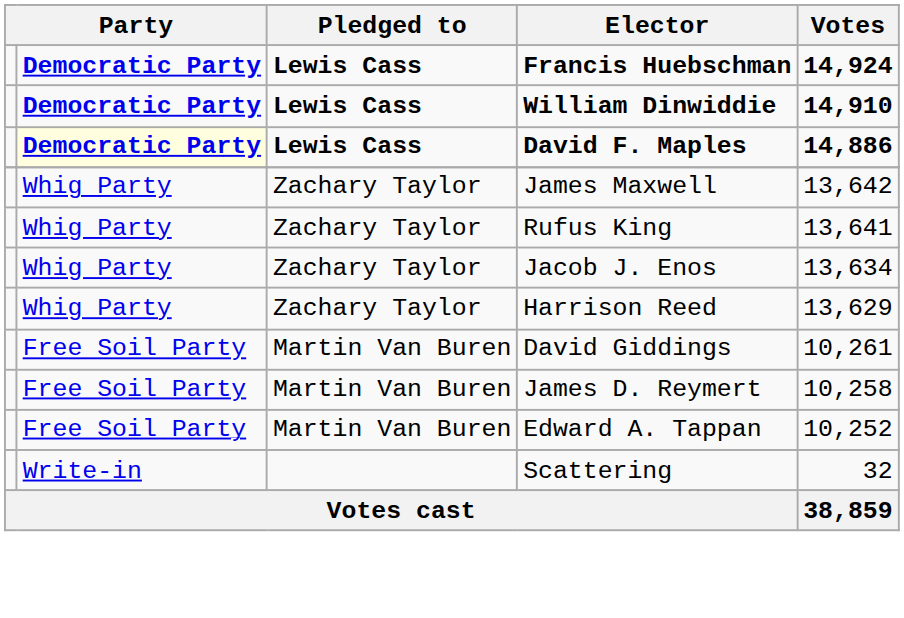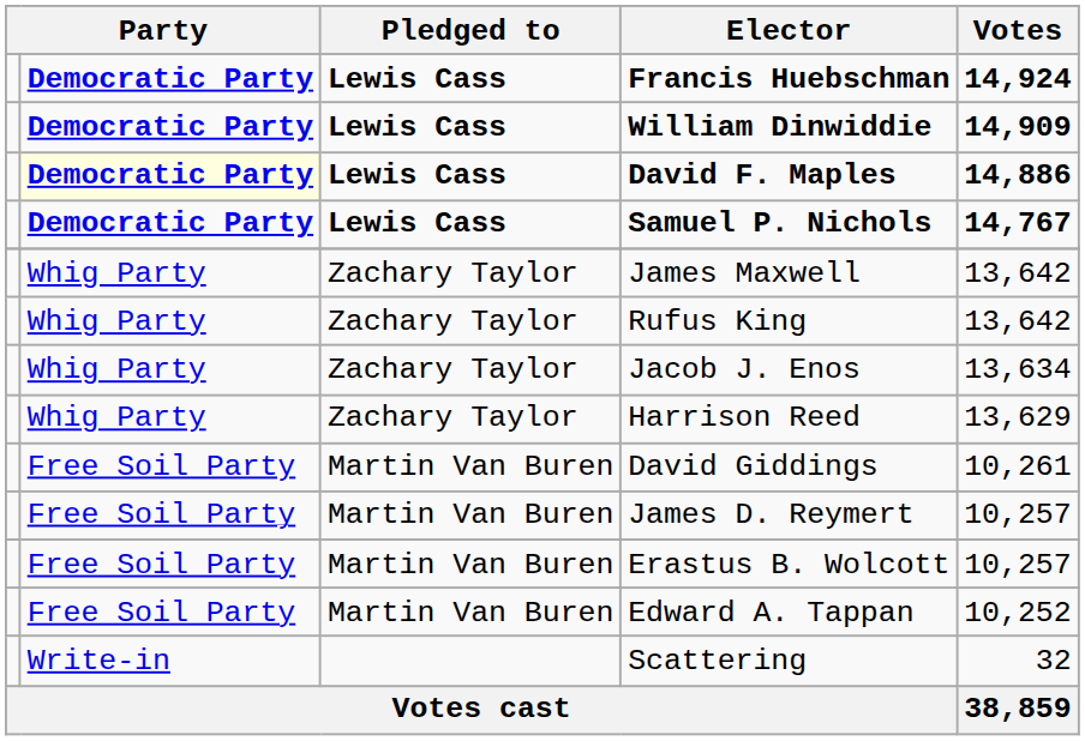William Dinwiddie | Votes: 14,910 -> 14,909
+ row: Democratic Party | Lewis Cass | Samuel P. Nichols | 14,767
Rufus King | Votes: 13,641 -> 13,642
James D. Reymert | Votes: 10,258 -> 10,257
+ row: Free Soil Party | Martin Van Buren | Erastus B. Wolcott | 10,257
